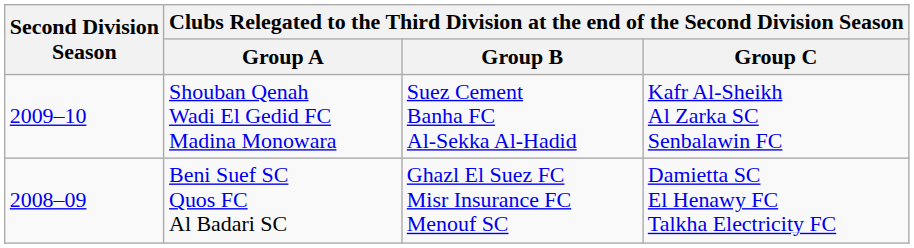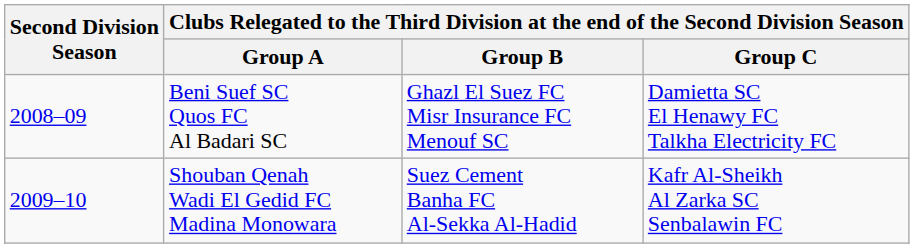rows swapped: Beni Suef SC Quos FC Al Badari SC <-> Shouban Qenah Wadi El Gedid FC Madina Monowara
